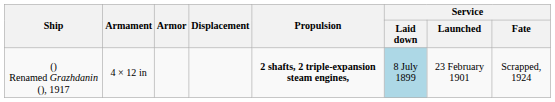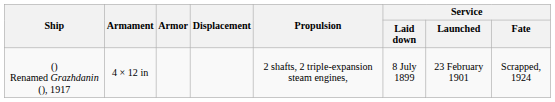() Renamed Grazhdanin (), 1917 | Propulsion: bold -> normal
() Renamed Grazhdanin (), 1917 | Service / Laid down: lightblue background -> no background
